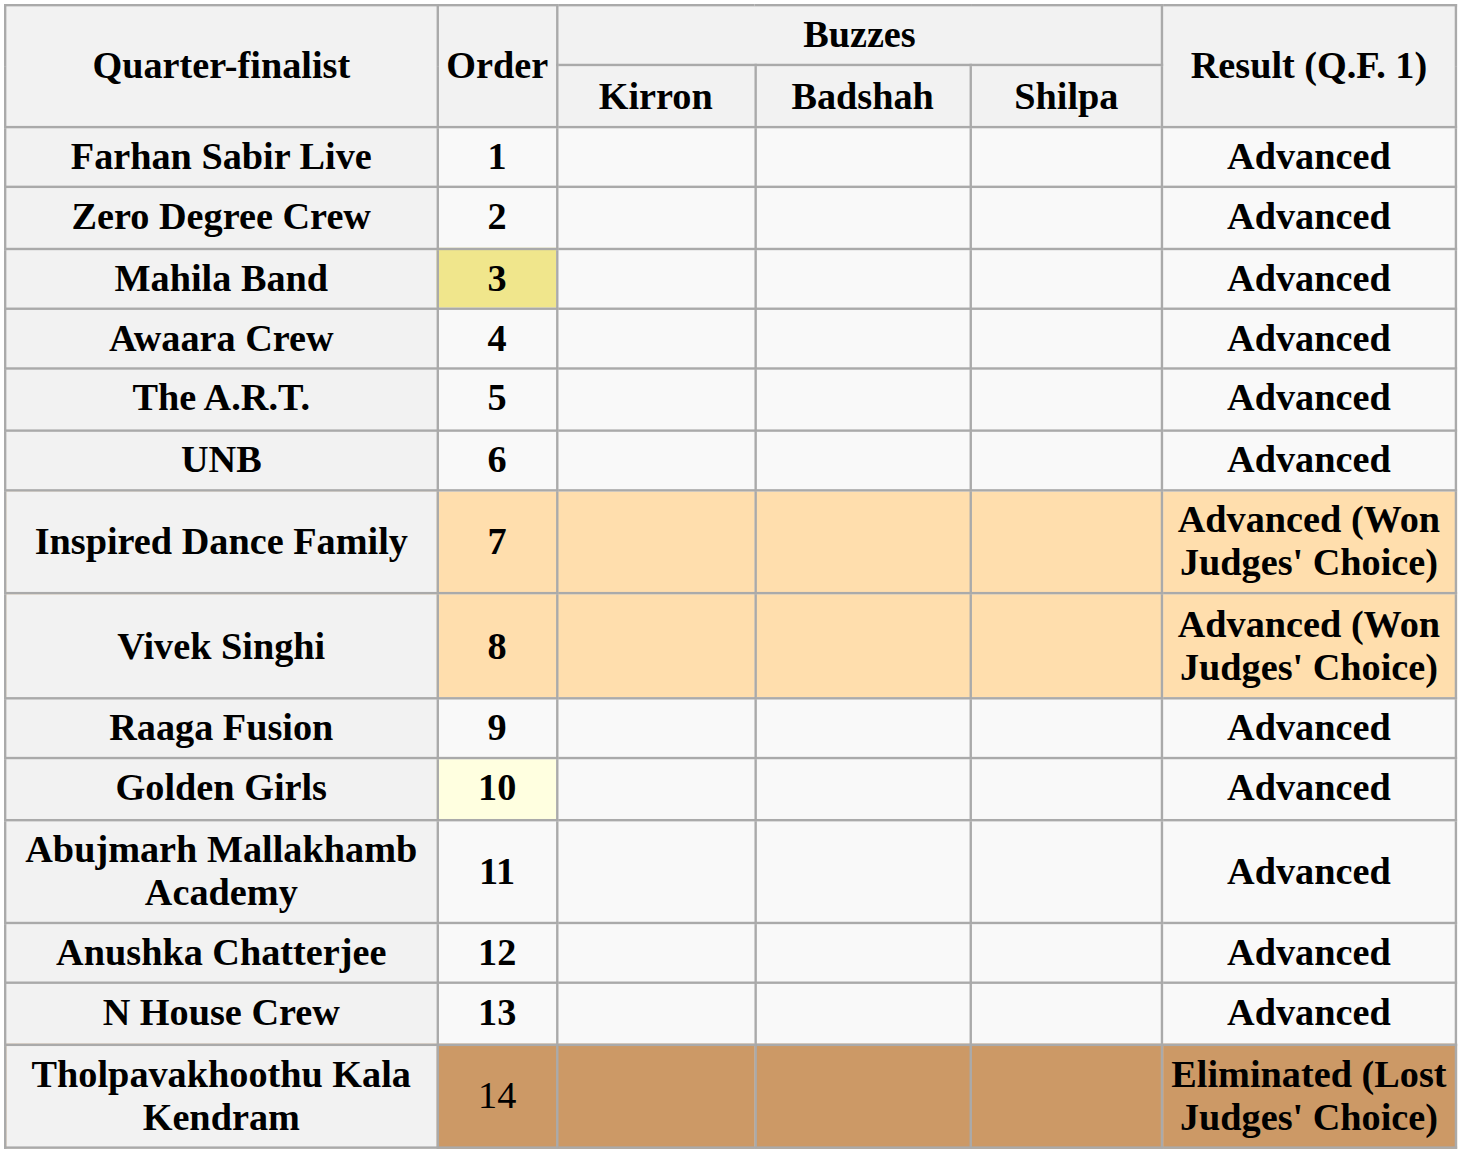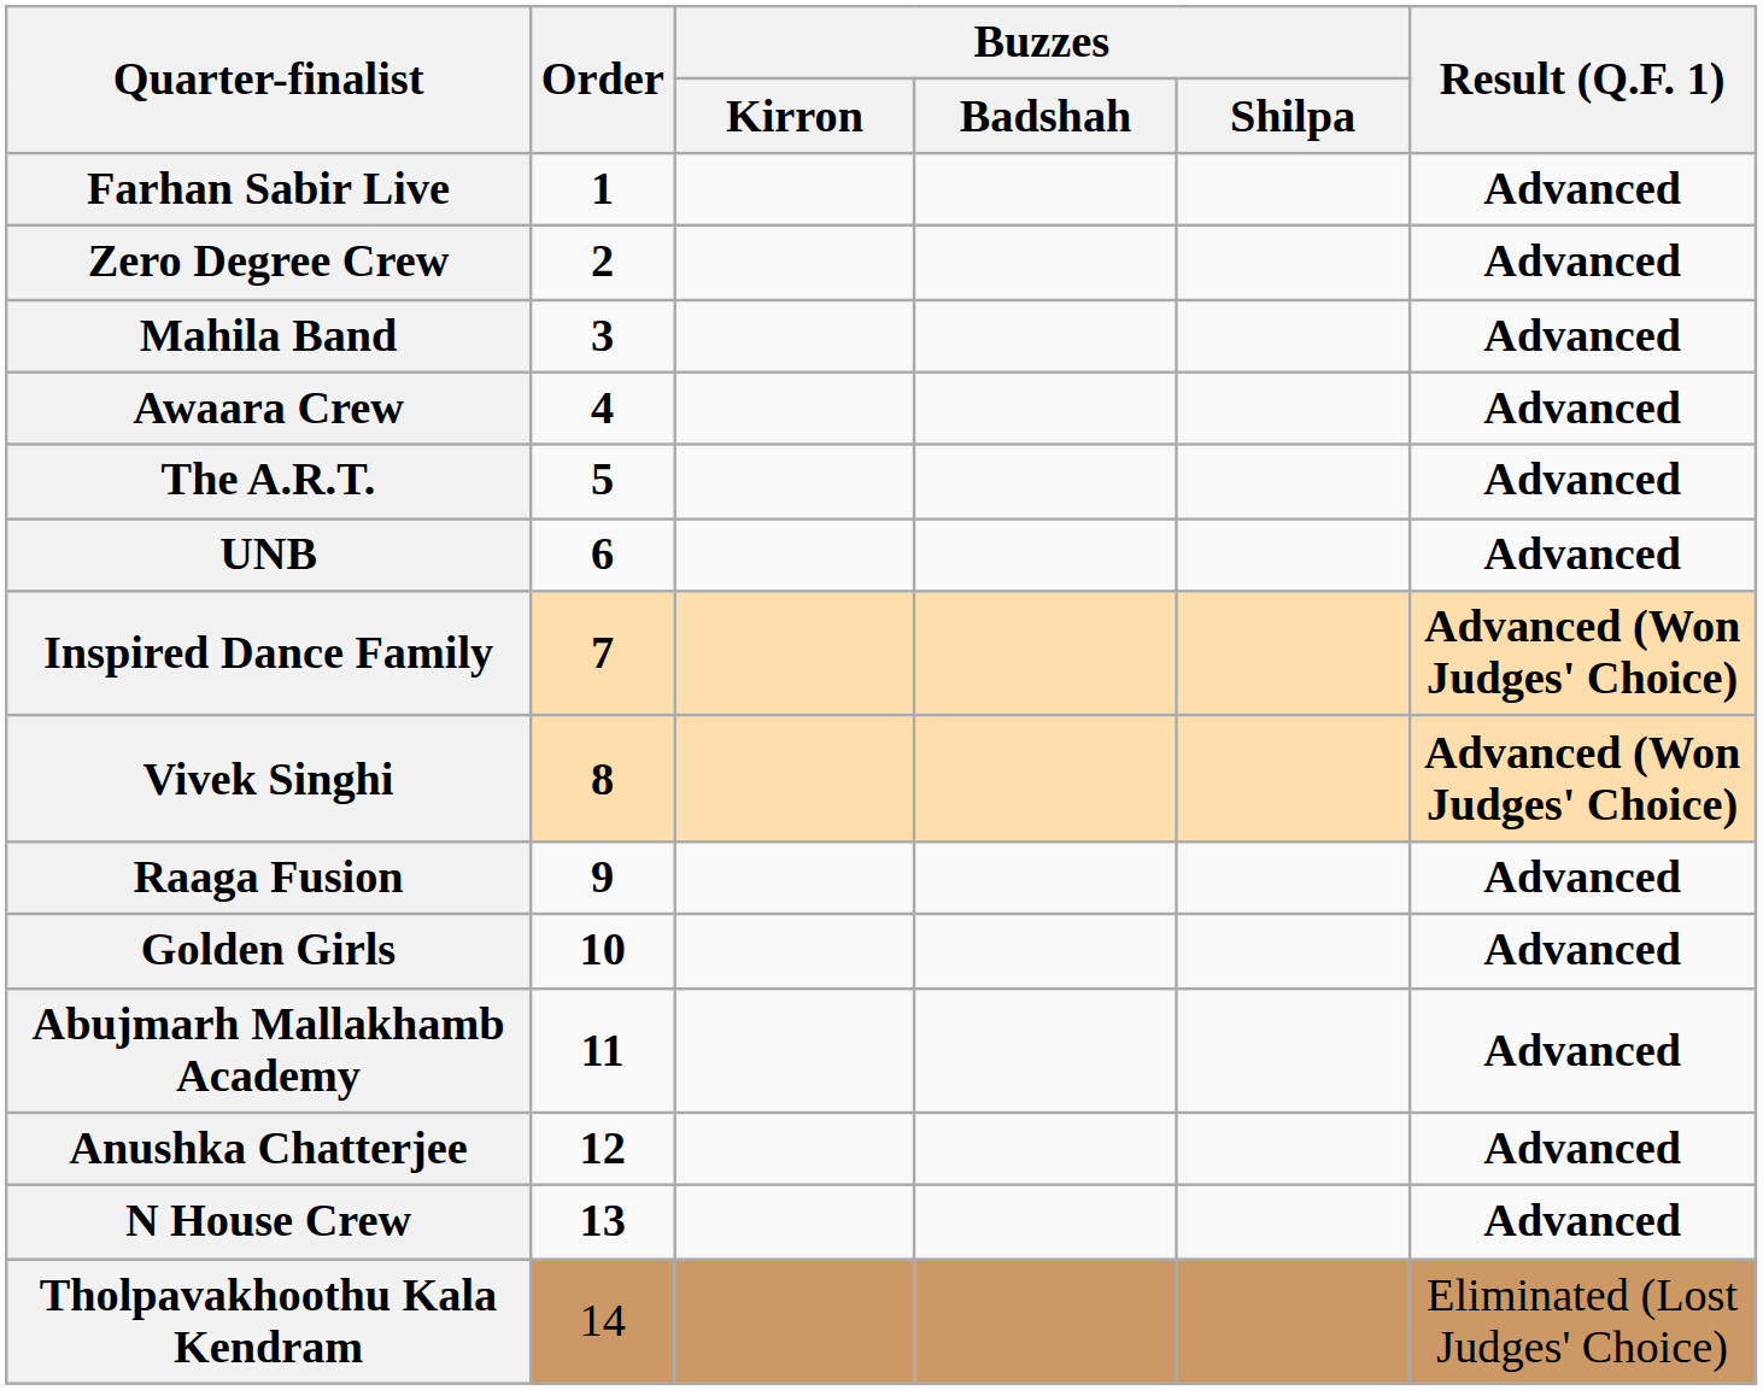Mahila Band | Order: khaki background -> no background
Golden Girls | Order: lightyellow background -> no background
Tholpavakhoothu Kala Kendram | Result (Q.F. 1): bold -> normal
